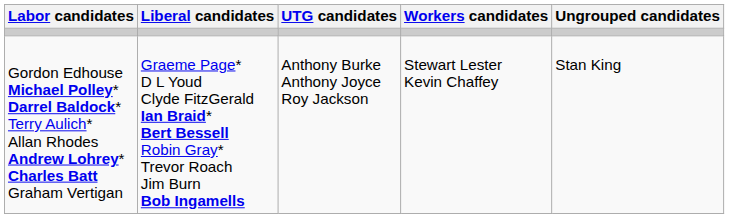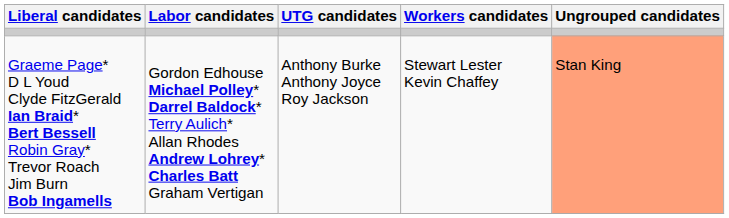columns swapped: Labor candidates <-> Liberal candidates
row 3 | Ungrouped candidates: no background -> lightsalmon background
